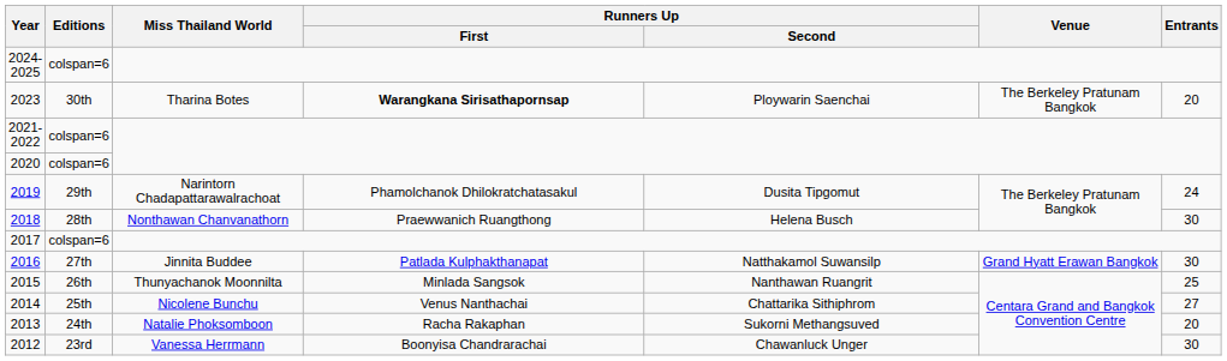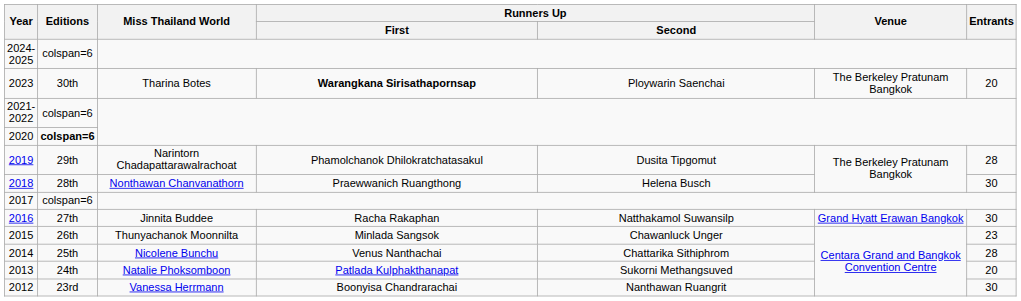2020 | Editions: normal -> bold
2019 | Entrants: 24 -> 28
2016 | Runners Up / First: Patlada Kulphakthanapat -> Racha Rakaphan
2015 | Runners Up / Second: Nanthawan Ruangrit -> Chawanluck Unger
2015 | Entrants: 25 -> 23
2014 | Entrants: 27 -> 28
2013 | Runners Up / First: Racha Rakaphan -> Patlada Kulphakthanapat
2012 | Runners Up / Second: Chawanluck Unger -> Nanthawan Ruangrit
